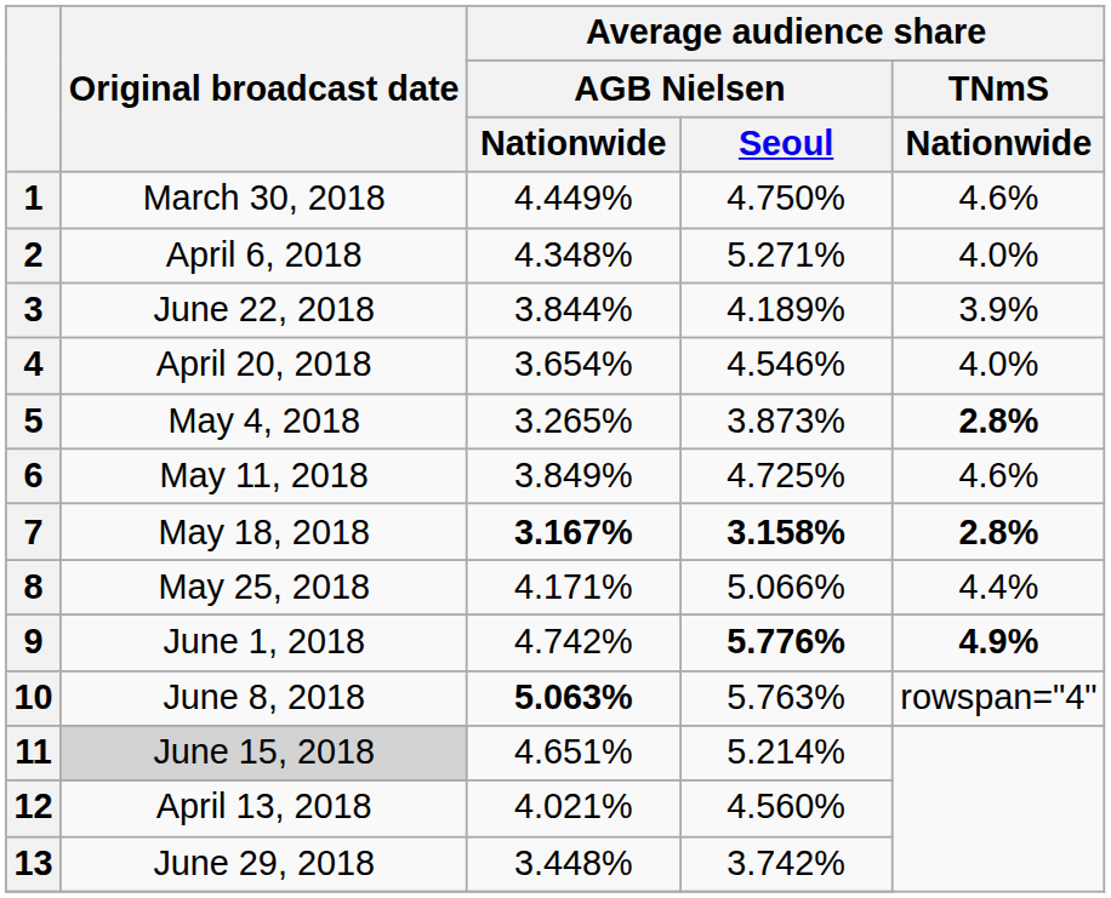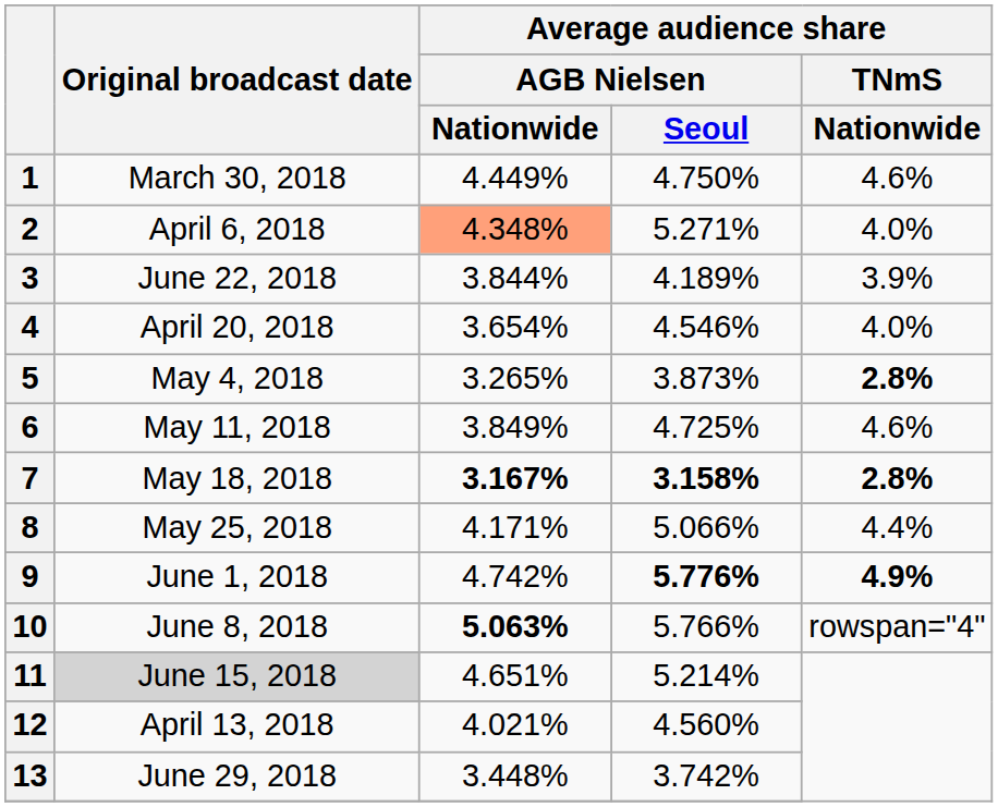2 | Average audience share / AGB Nielsen / Nationwide: no background -> lightsalmon background
10 | Average audience share / AGB Nielsen / Seoul: 5.763% -> 5.766%
